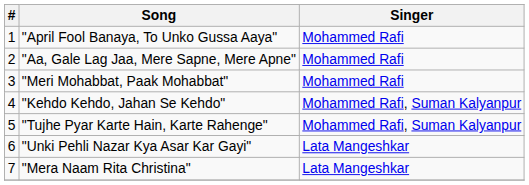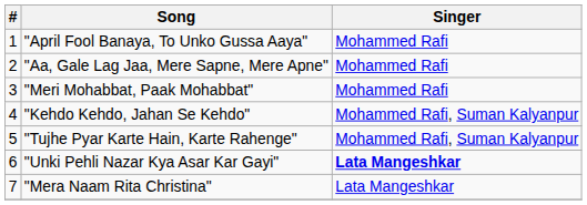"Unki Pehli Nazar Kya Asar Kar Gayi" | Singer: normal -> bold
